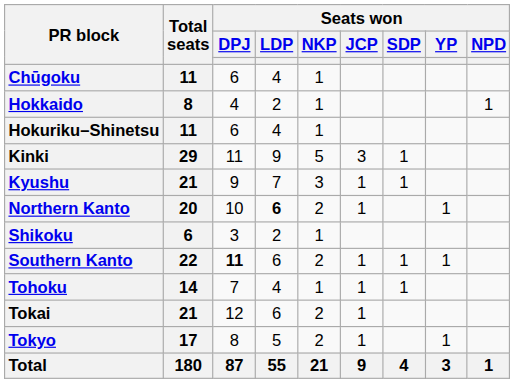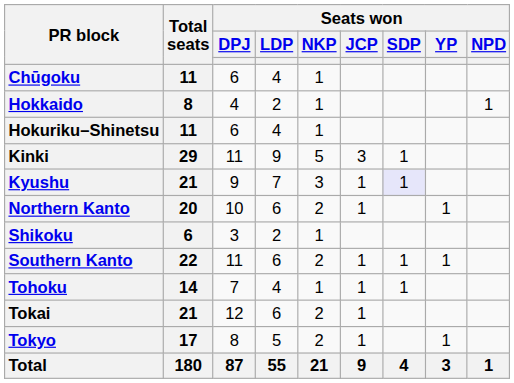Kyushu | Seats won / SDP: no background -> lavender background
Northern Kanto | Seats won / LDP: bold -> normal
Southern Kanto | Seats won / DPJ: bold -> normal
